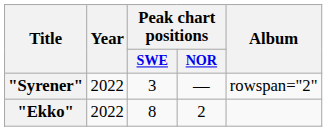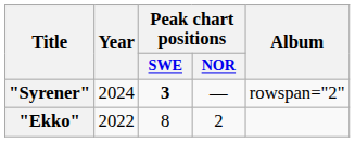"Syrener" | Year: 2022 -> 2024
"Syrener" | Peak chart positions / SWE: normal -> bold
